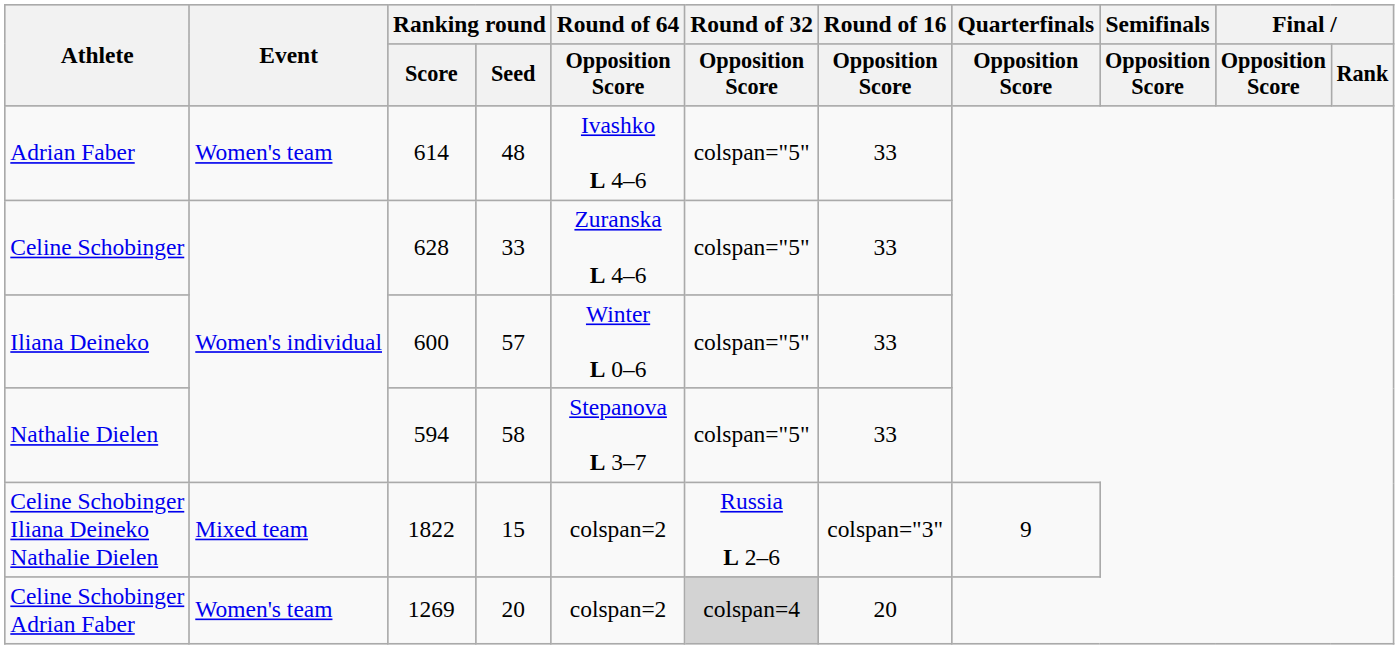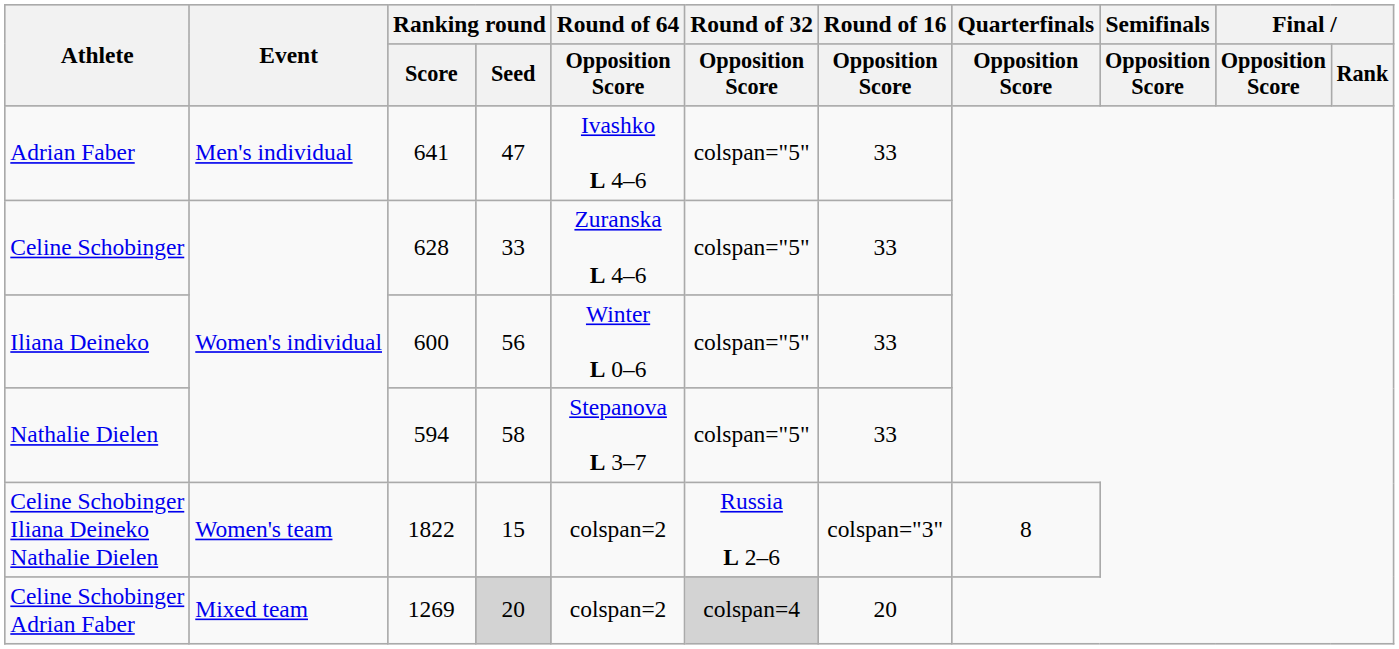Adrian Faber | Event: Women's team -> Men's individual
Adrian Faber | Ranking round / Score: 614 -> 641
Adrian Faber | Ranking round / Seed: 48 -> 47
Iliana Deineko | Ranking round / Seed: 57 -> 56
Celine Schobinger Iliana Deineko Nathalie Dielen | Event: Mixed team -> Women's team
Celine Schobinger Iliana Deineko Nathalie Dielen | Quarterfinals / Opposition Score: 9 -> 8
Celine Schobinger Adrian Faber | Event: Women's team -> Mixed team
Celine Schobinger Adrian Faber | Ranking round / Seed: no background -> lightgrey background
